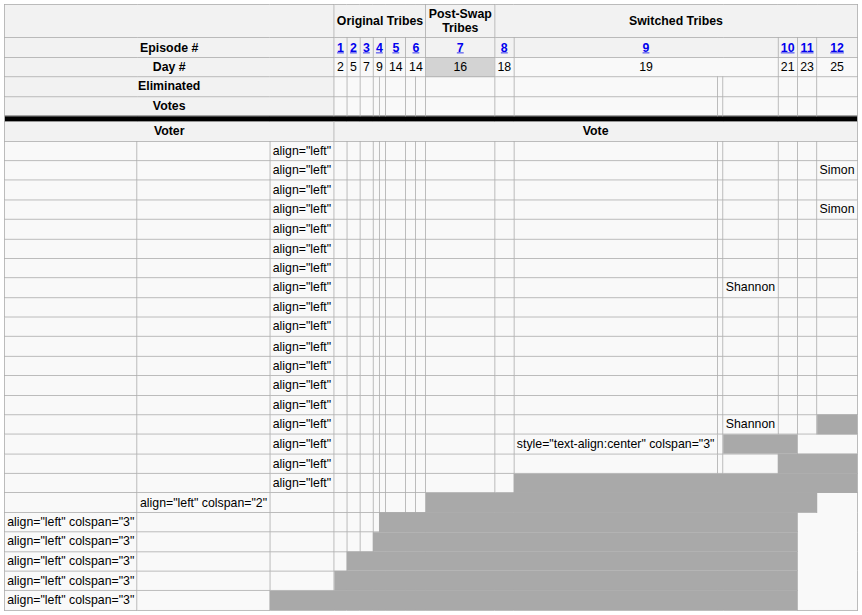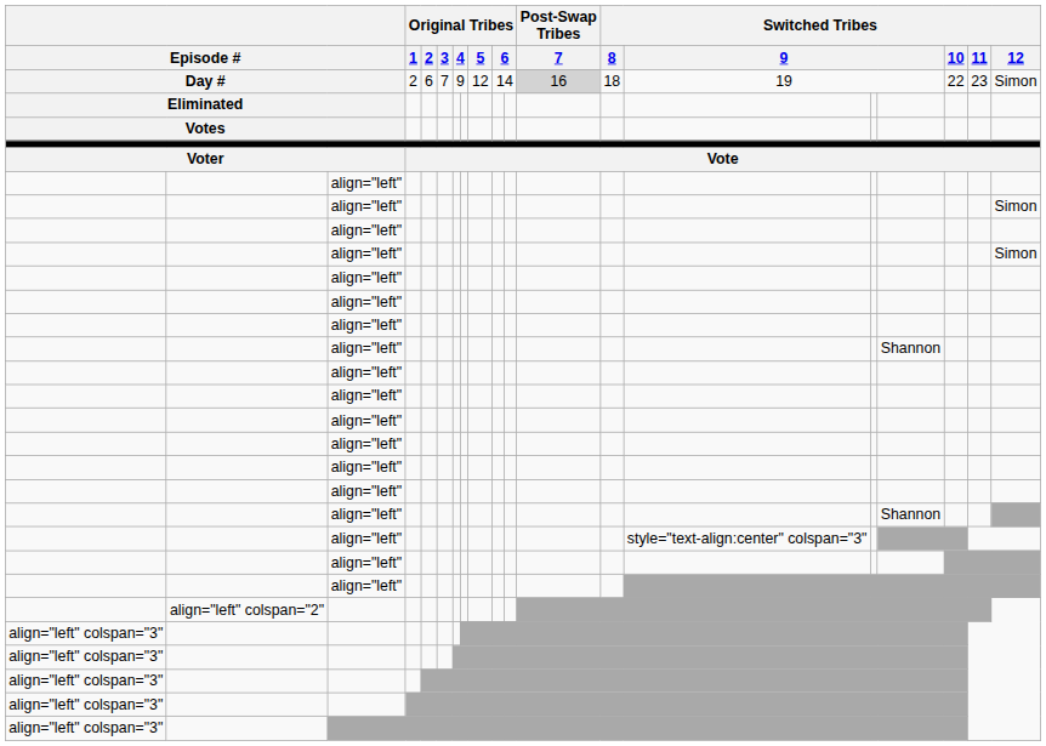Day # | Original Tribes / 2: 5 -> 6
Day # | Original Tribes / 5: 14 -> 12
Day # | Switched Tribes / 10: 21 -> 22
Day # | Switched Tribes / 12: 25 -> Simon
